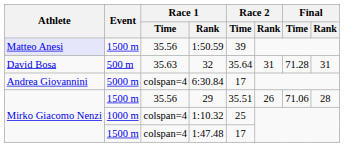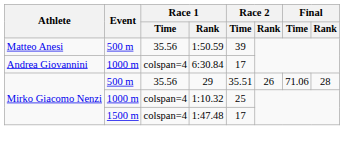1:50.59 | Athlete: lavender background -> no background
1:50.59 | Event: 1500 m -> 500 m
- row: David Bosa | 500 m | 35.63 | 32 | 35.64 | 31 | 71.28 | 31
6:30.84 | Event: 5000 m -> 1000 m
29 | Event: 1500 m -> 500 m
